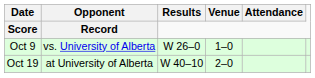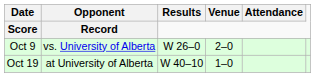Oct 9 | Venue: 1–0 -> 2–0
Oct 19 | Venue: 2–0 -> 1–0
